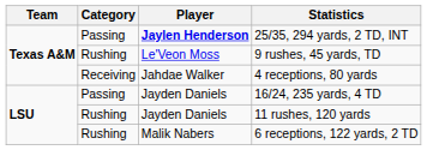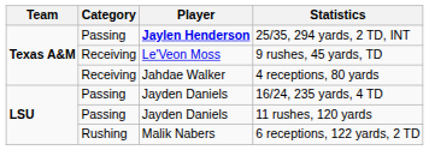9 rushes, 45 yards, TD | Category: Rushing -> Receiving
11 rushes, 120 yards | Category: Rushing -> Passing
